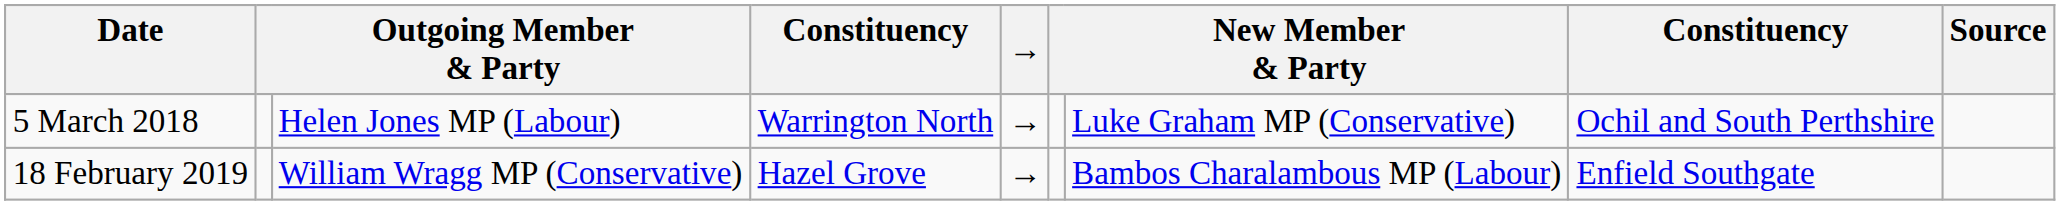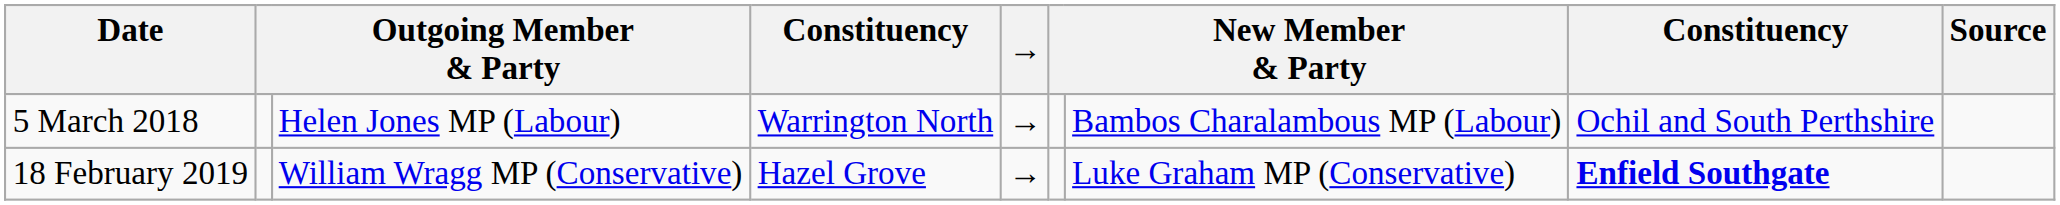5 March 2018 | column 7: Luke Graham MP (Conservative) -> Bambos Charalambous MP (Labour)
18 February 2019 | column 7: Bambos Charalambous MP (Labour) -> Luke Graham MP (Conservative)
18 February 2019 | column 8: normal -> bold
